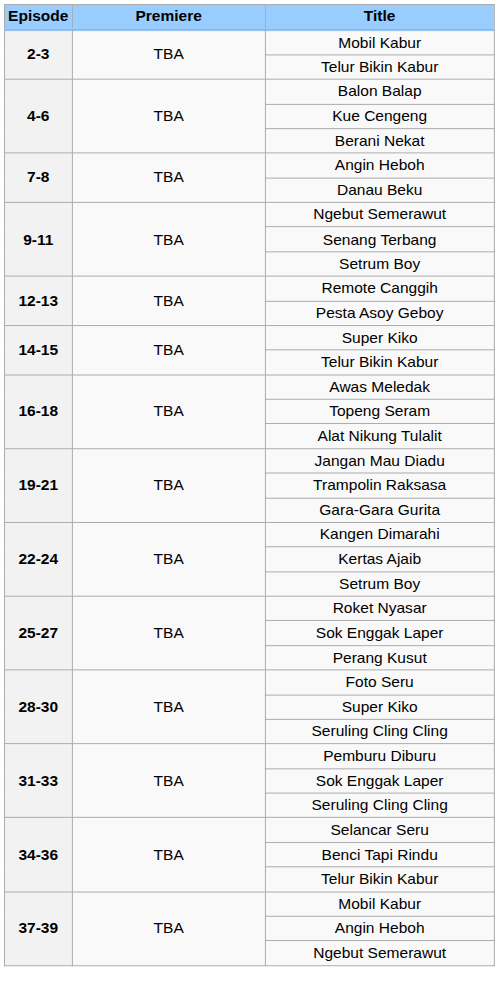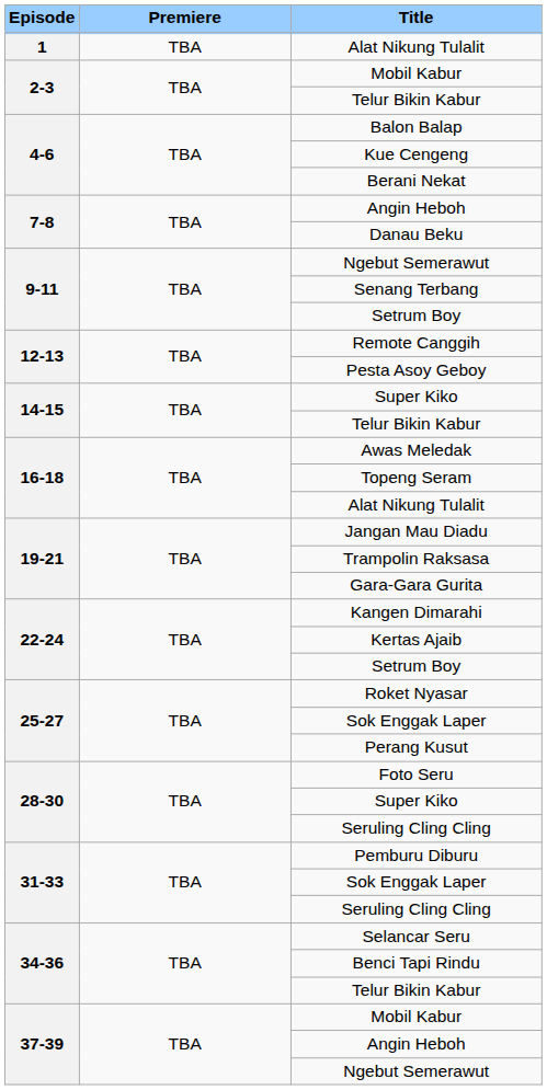+ row: 1 | TBA | Alat Nikung Tulalit
